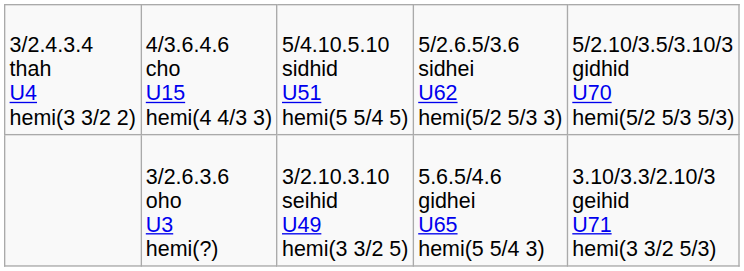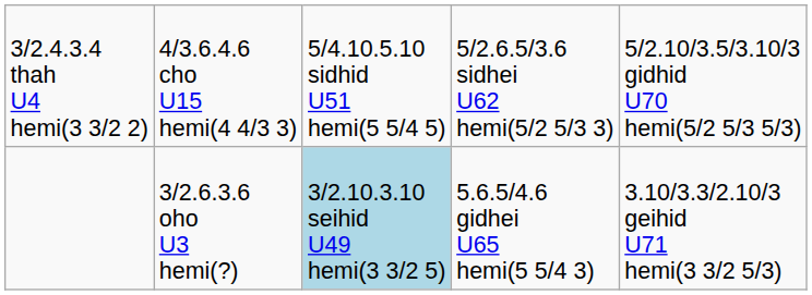3/2.6.3.6 oho U3 hemi(?) | column 3: no background -> lightblue background
